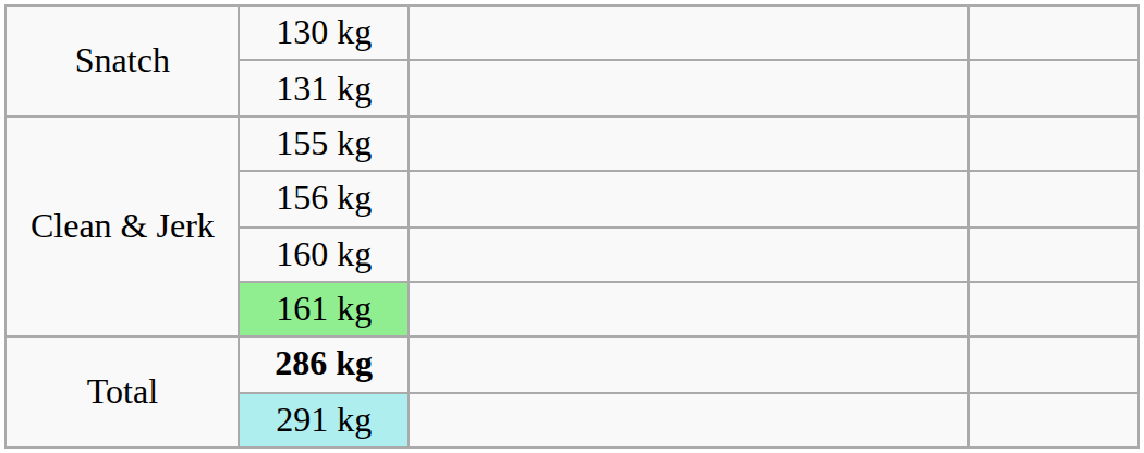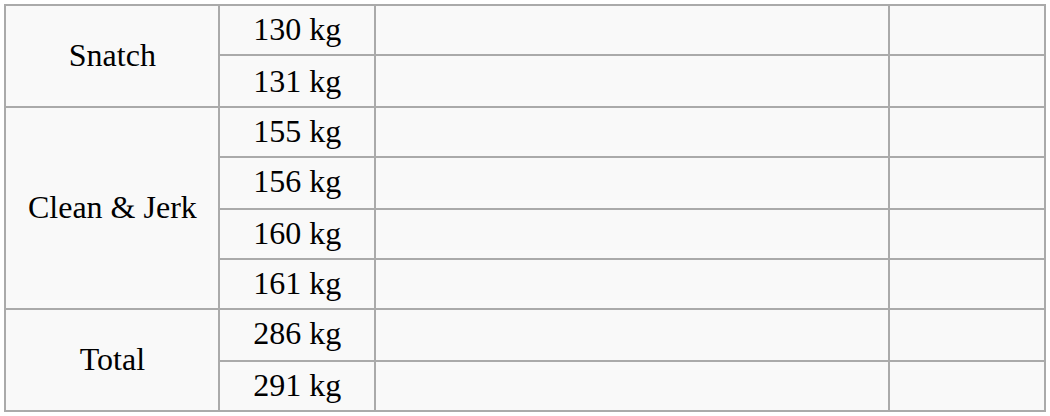161 kg | column 2: lightgreen background -> no background
286 kg | column 2: bold -> normal
291 kg | column 2: paleturquoise background -> no background
